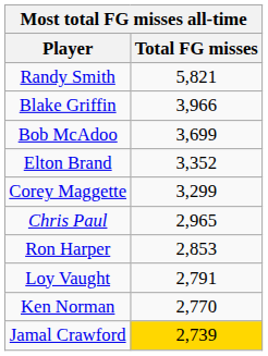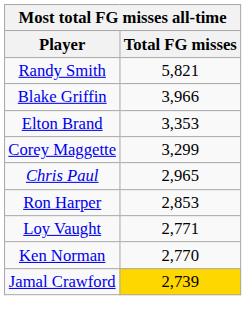- row: Bob McAdoo | 3,699
Elton Brand | Total FG misses: 3,352 -> 3,353
Loy Vaught | Total FG misses: 2,791 -> 2,771
